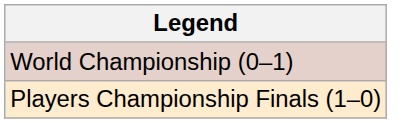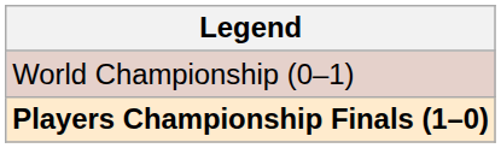row 3 | column 1: normal -> bold
